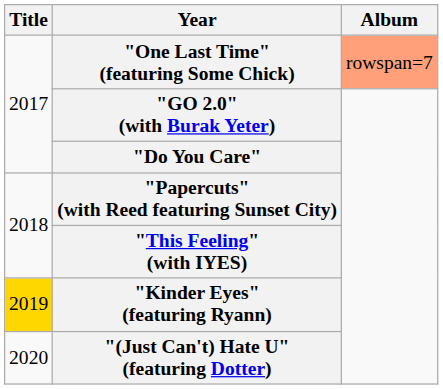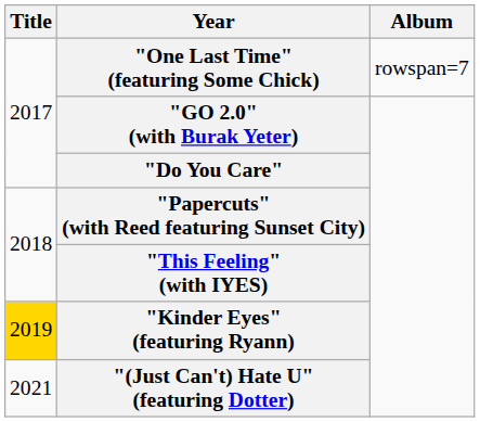"One Last Time" (featuring Some Chick) | Album: lightsalmon background -> no background
"(Just Can't) Hate U" (featuring Dotter) | Title: 2020 -> 2021
